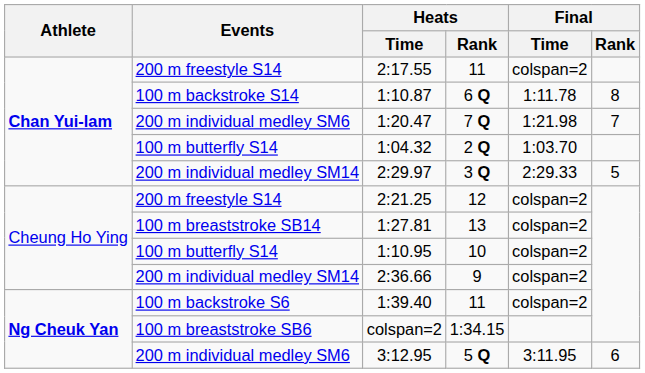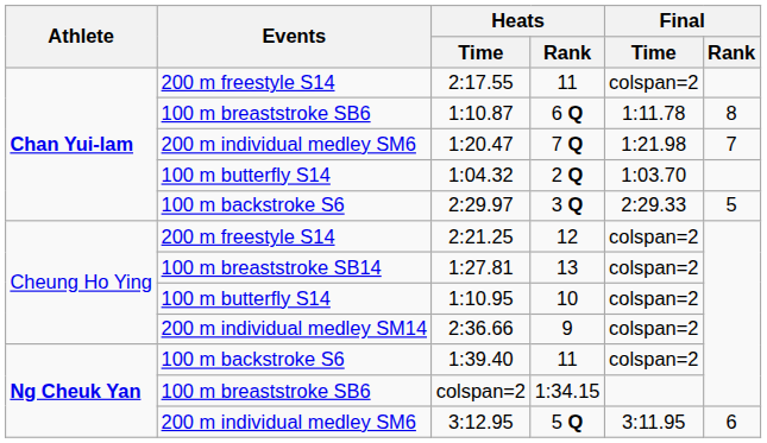1:10.87 | Events: 100 m backstroke S14 -> 100 m breaststroke SB6
2:29.97 | Events: 200 m individual medley SM14 -> 100 m backstroke S6
